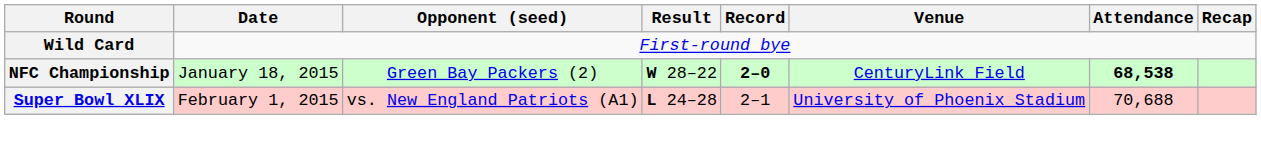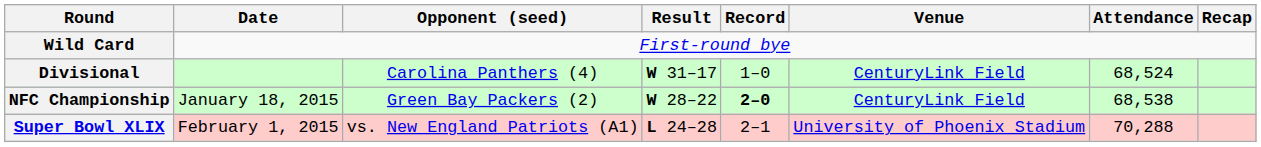+ row: Divisional | Carolina Panthers (4) | W 31–17 | 1–0 | CenturyLink Field | 68,524
NFC Championship | Attendance: bold -> normal
Super Bowl XLIX | Attendance: 70,688 -> 70,288
